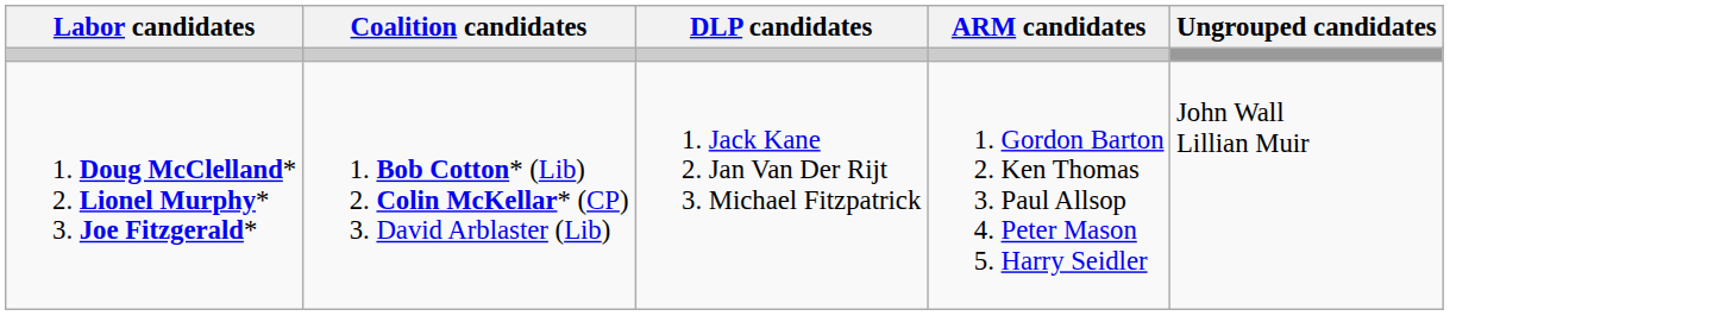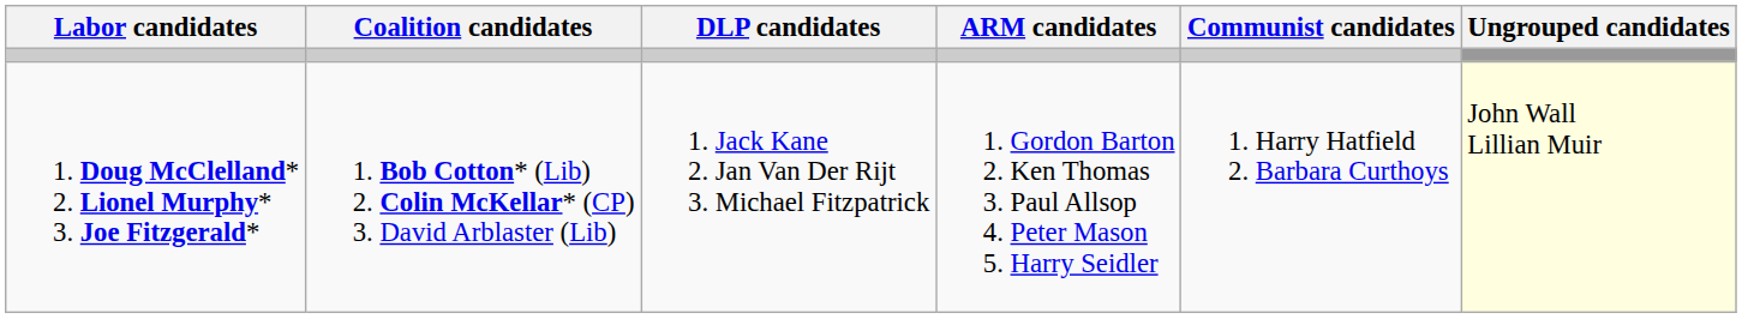+ column: Communist candidates | Harry Hatfield Barbara Curthoys
Doug McClelland* Lionel Murphy* Joe Fitzgerald* | Ungrouped candidates: no background -> lightyellow background
